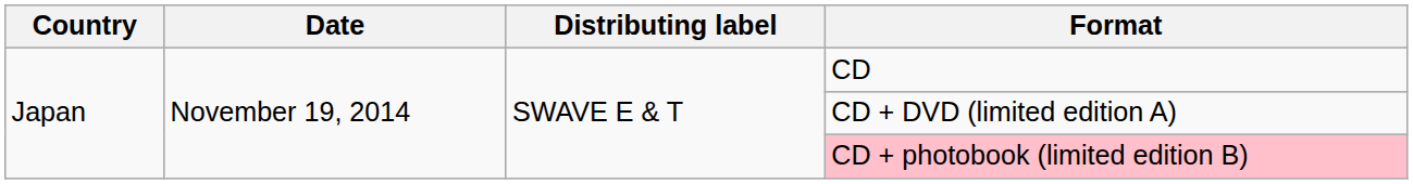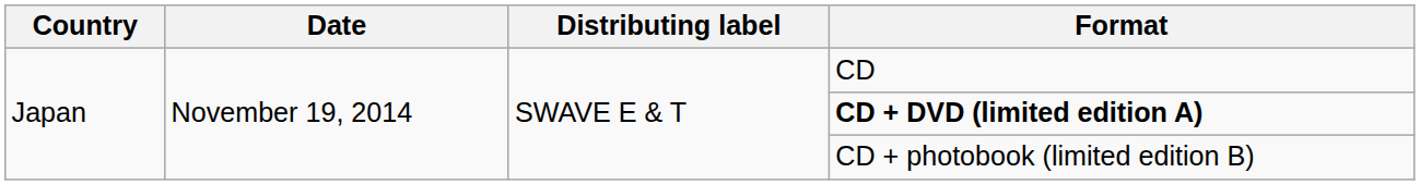CD + DVD (limited edition A) | Format: normal -> bold
CD + photobook (limited edition B) | Format: pink background -> no background
